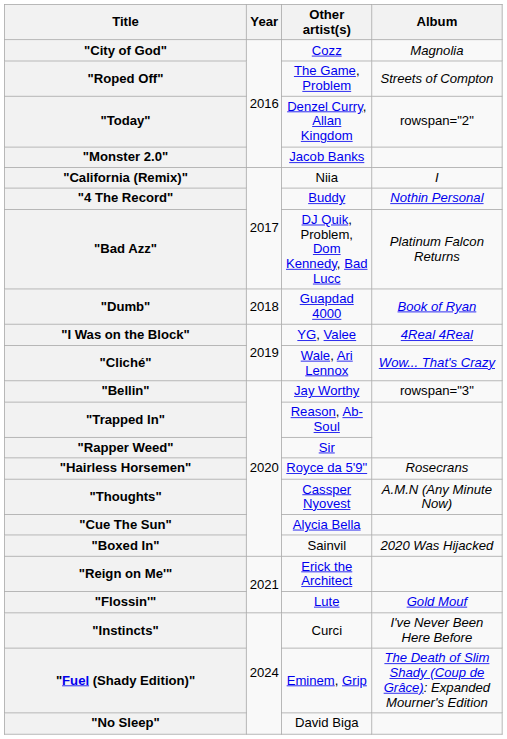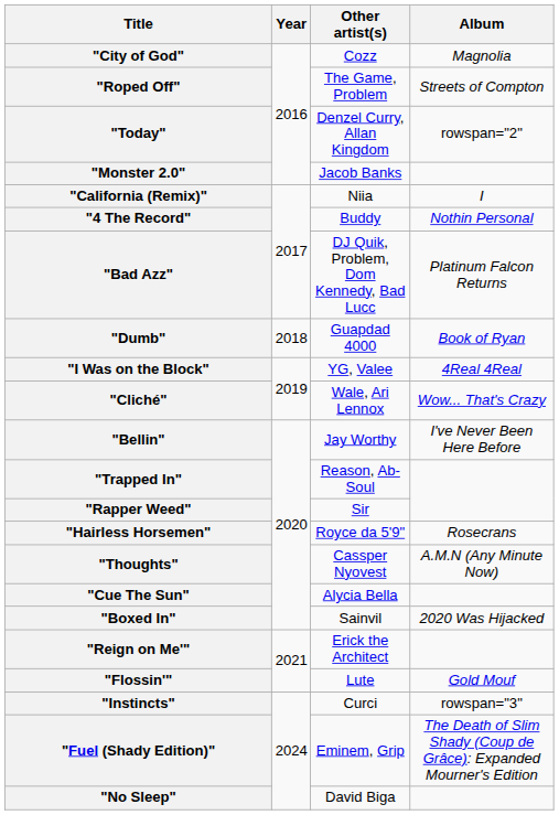"Bellin" | Album: rowspan="3" -> I've Never Been Here Before
"Instincts" | Album: I've Never Been Here Before -> rowspan="3"
